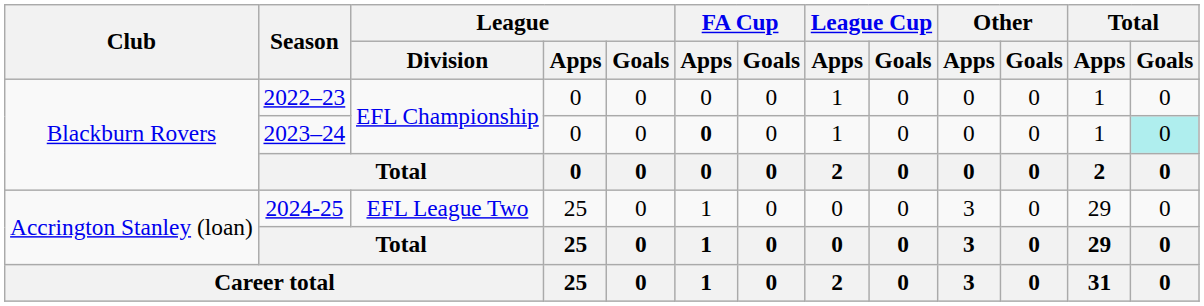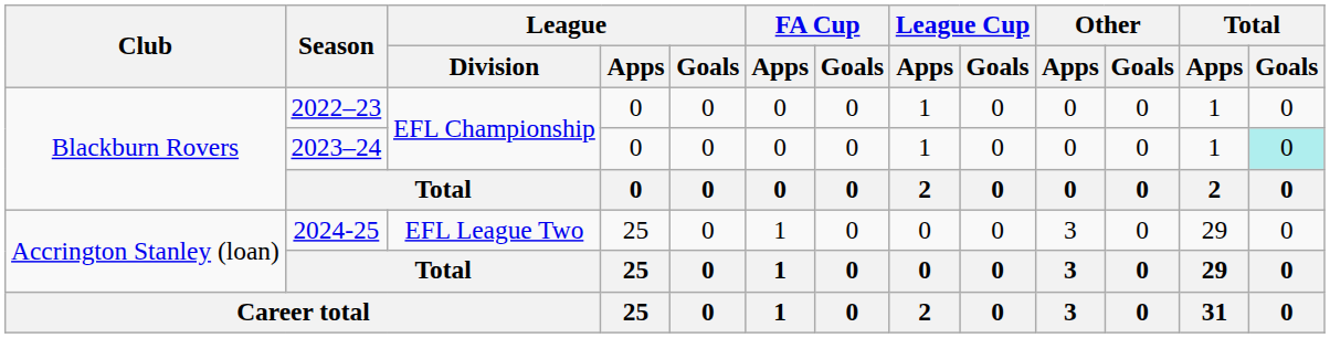2023–24 | FA Cup / Apps: bold -> normal
